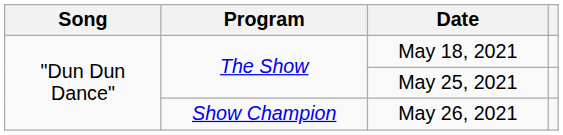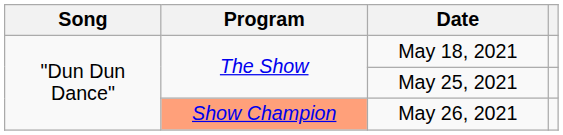May 26, 2021 | Program: no background -> lightsalmon background
